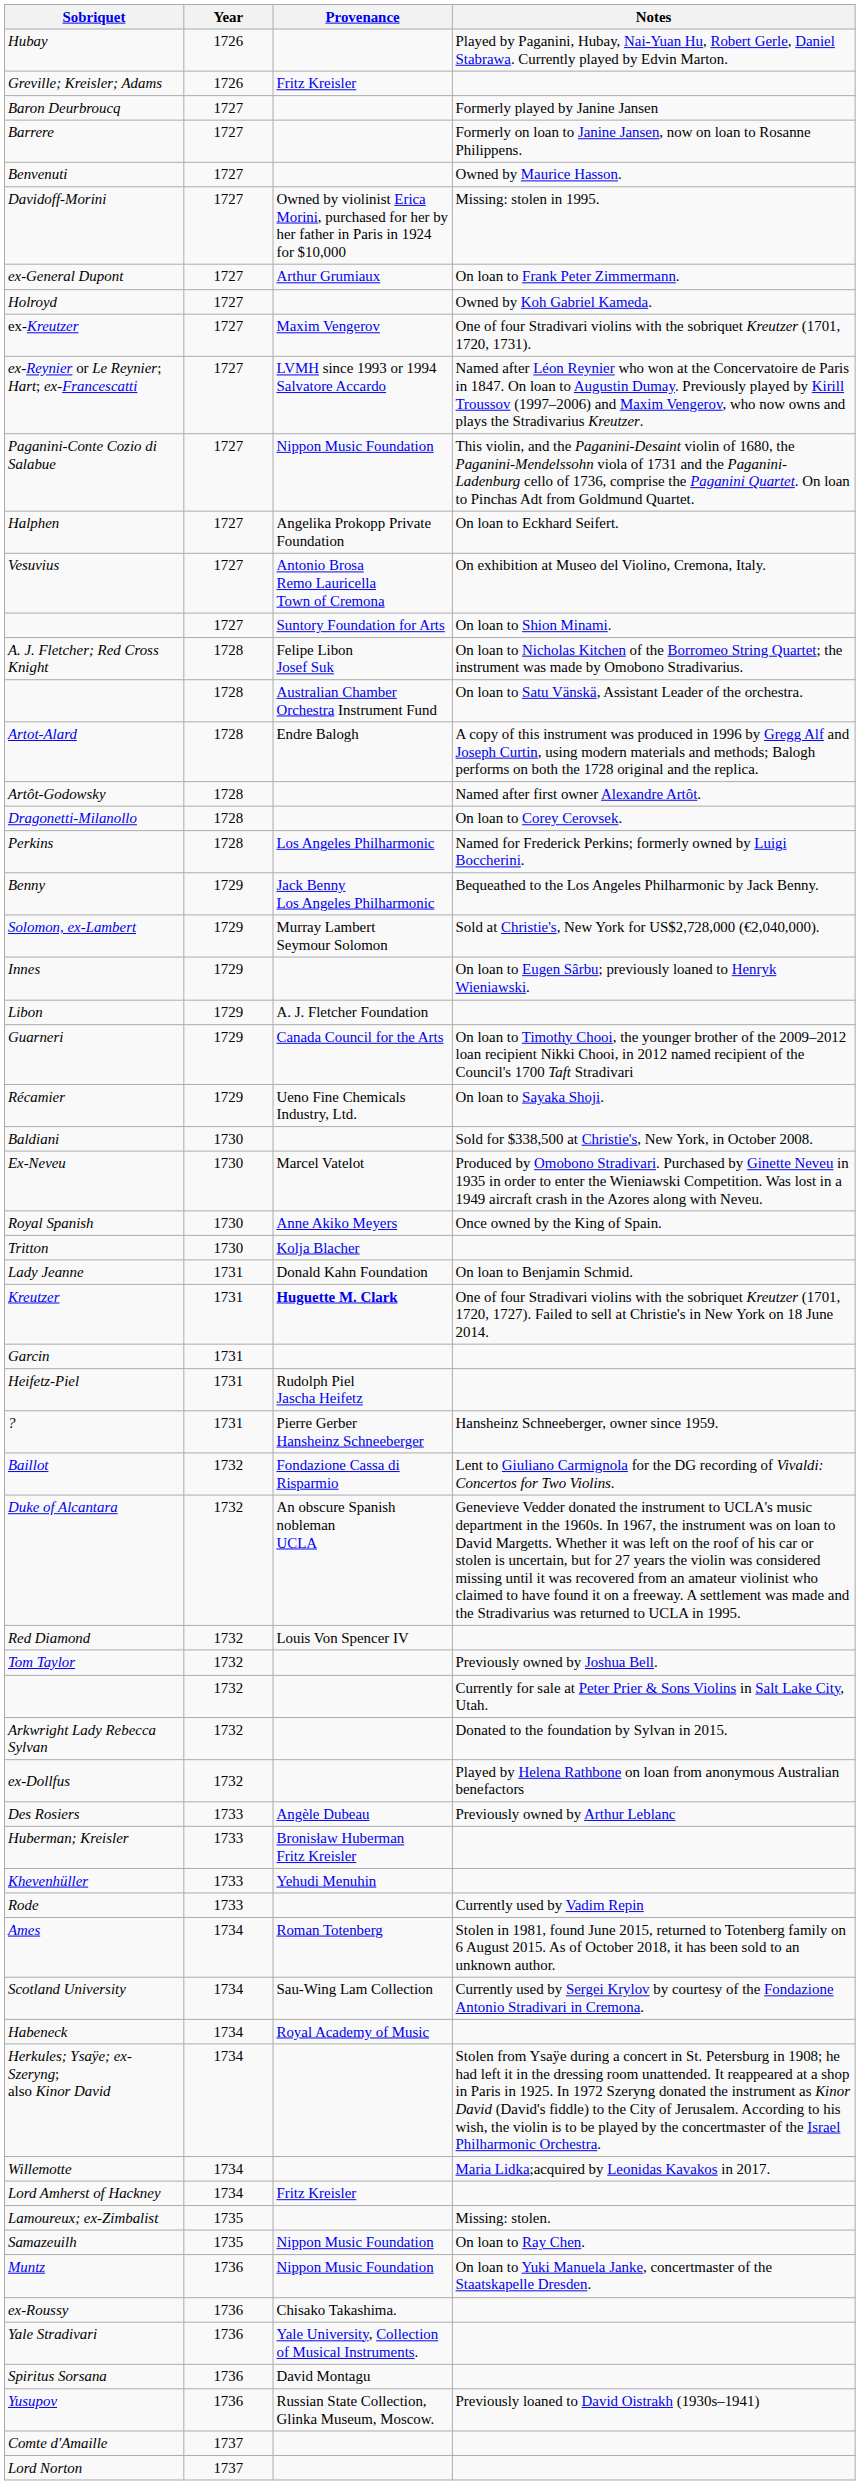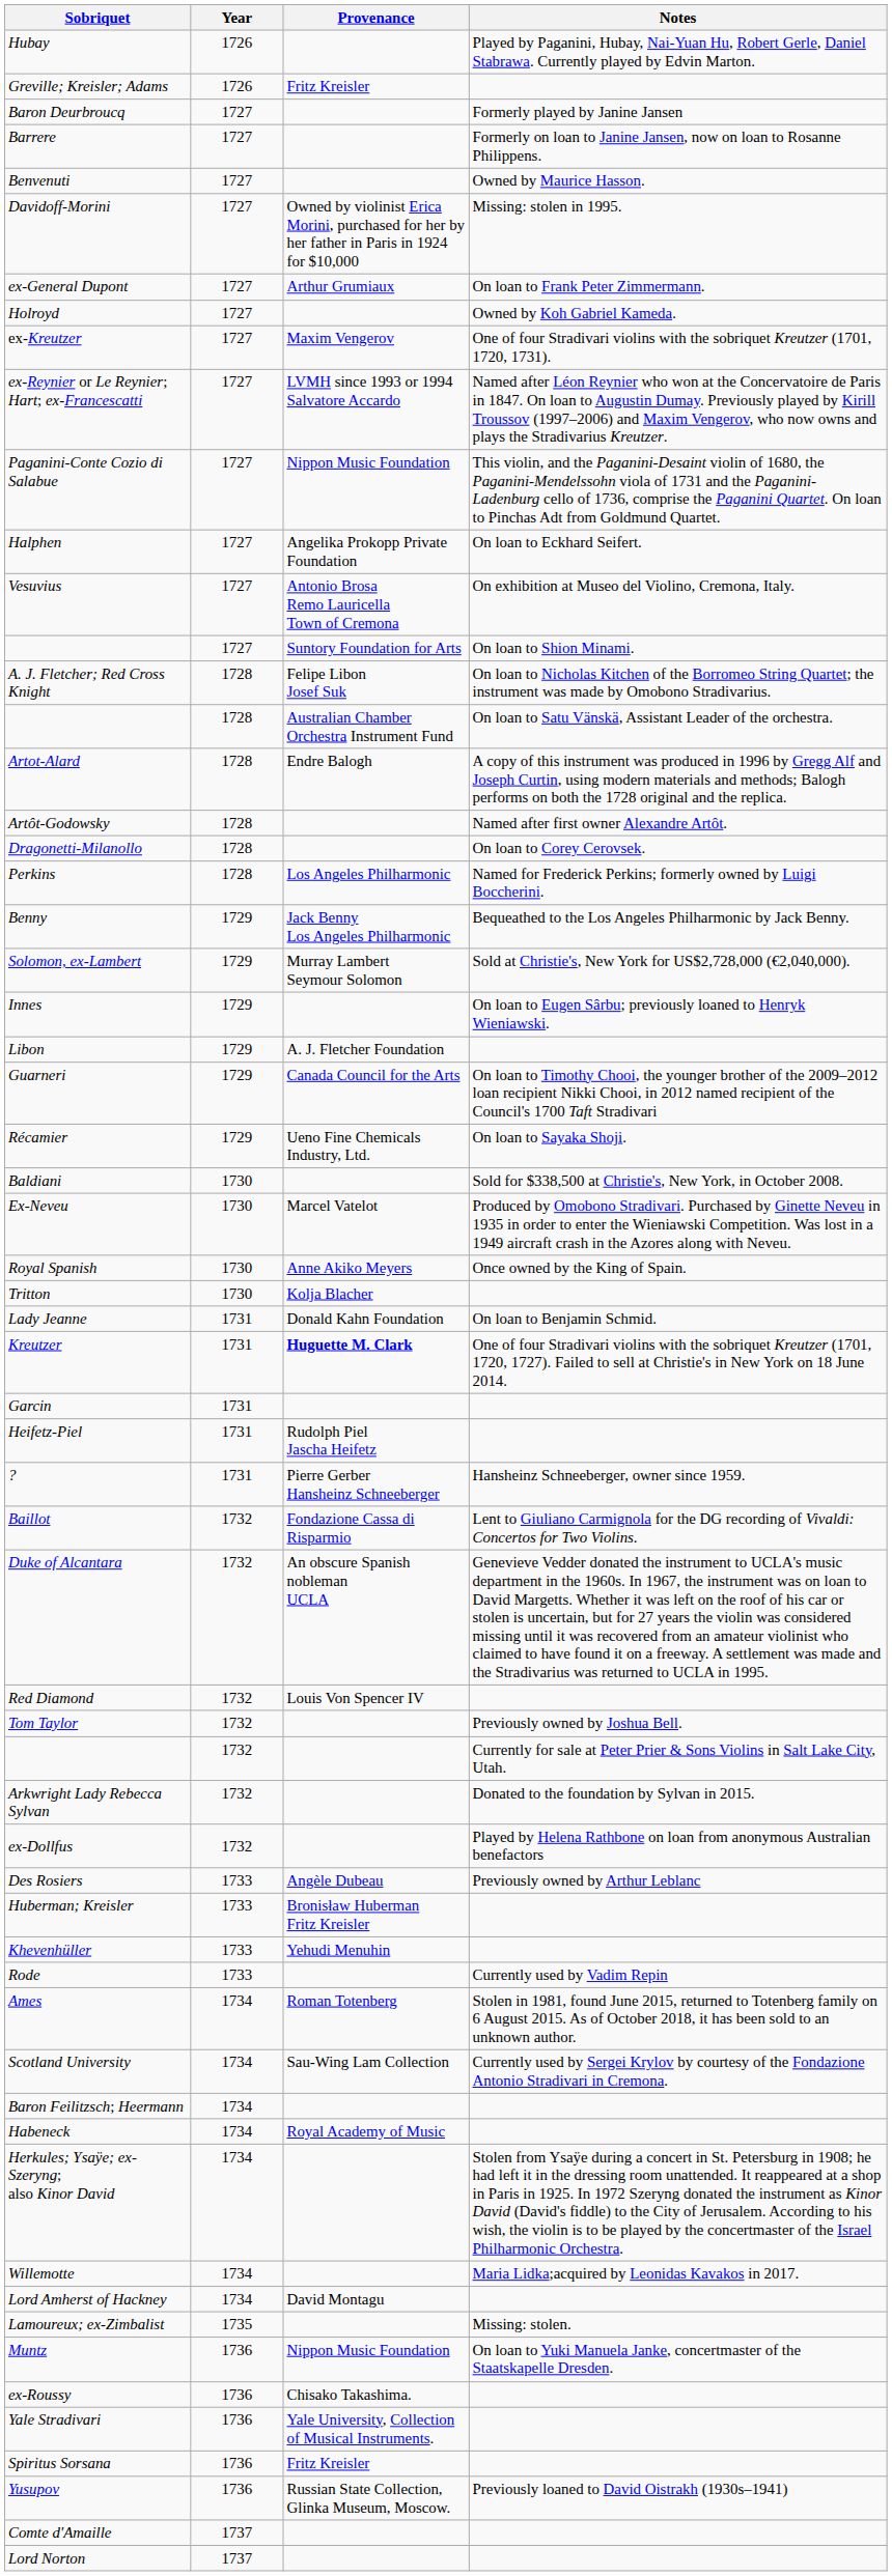+ row: Baron Feilitzsch; Heermann | 1734
Lord Amherst of Hackney | Provenance: Fritz Kreisler -> David Montagu
- row: Samazeuilh | 1735 | Nippon Music Foundation | On loan to Ray Chen.
Spiritus Sorsana | Provenance: David Montagu -> Fritz Kreisler
